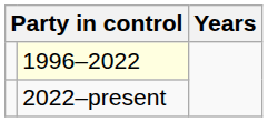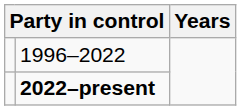1996–2022 | column 2: lightyellow background -> no background
2022–present | column 2: normal -> bold
